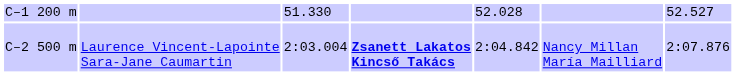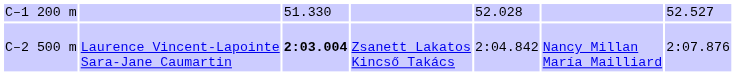C–2 500 m | column 3: normal -> bold
C–2 500 m | column 4: bold -> normal
